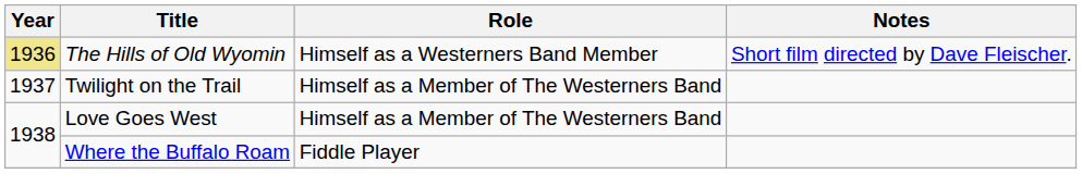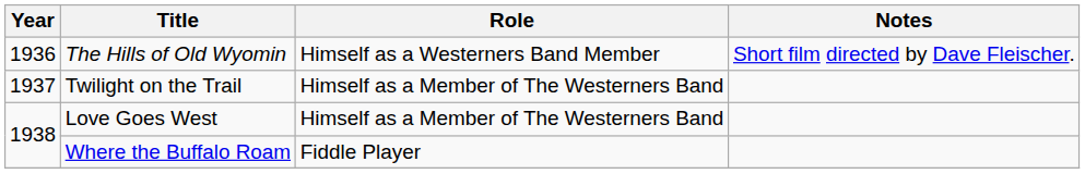The Hills of Old Wyomin | Year: khaki background -> no background
